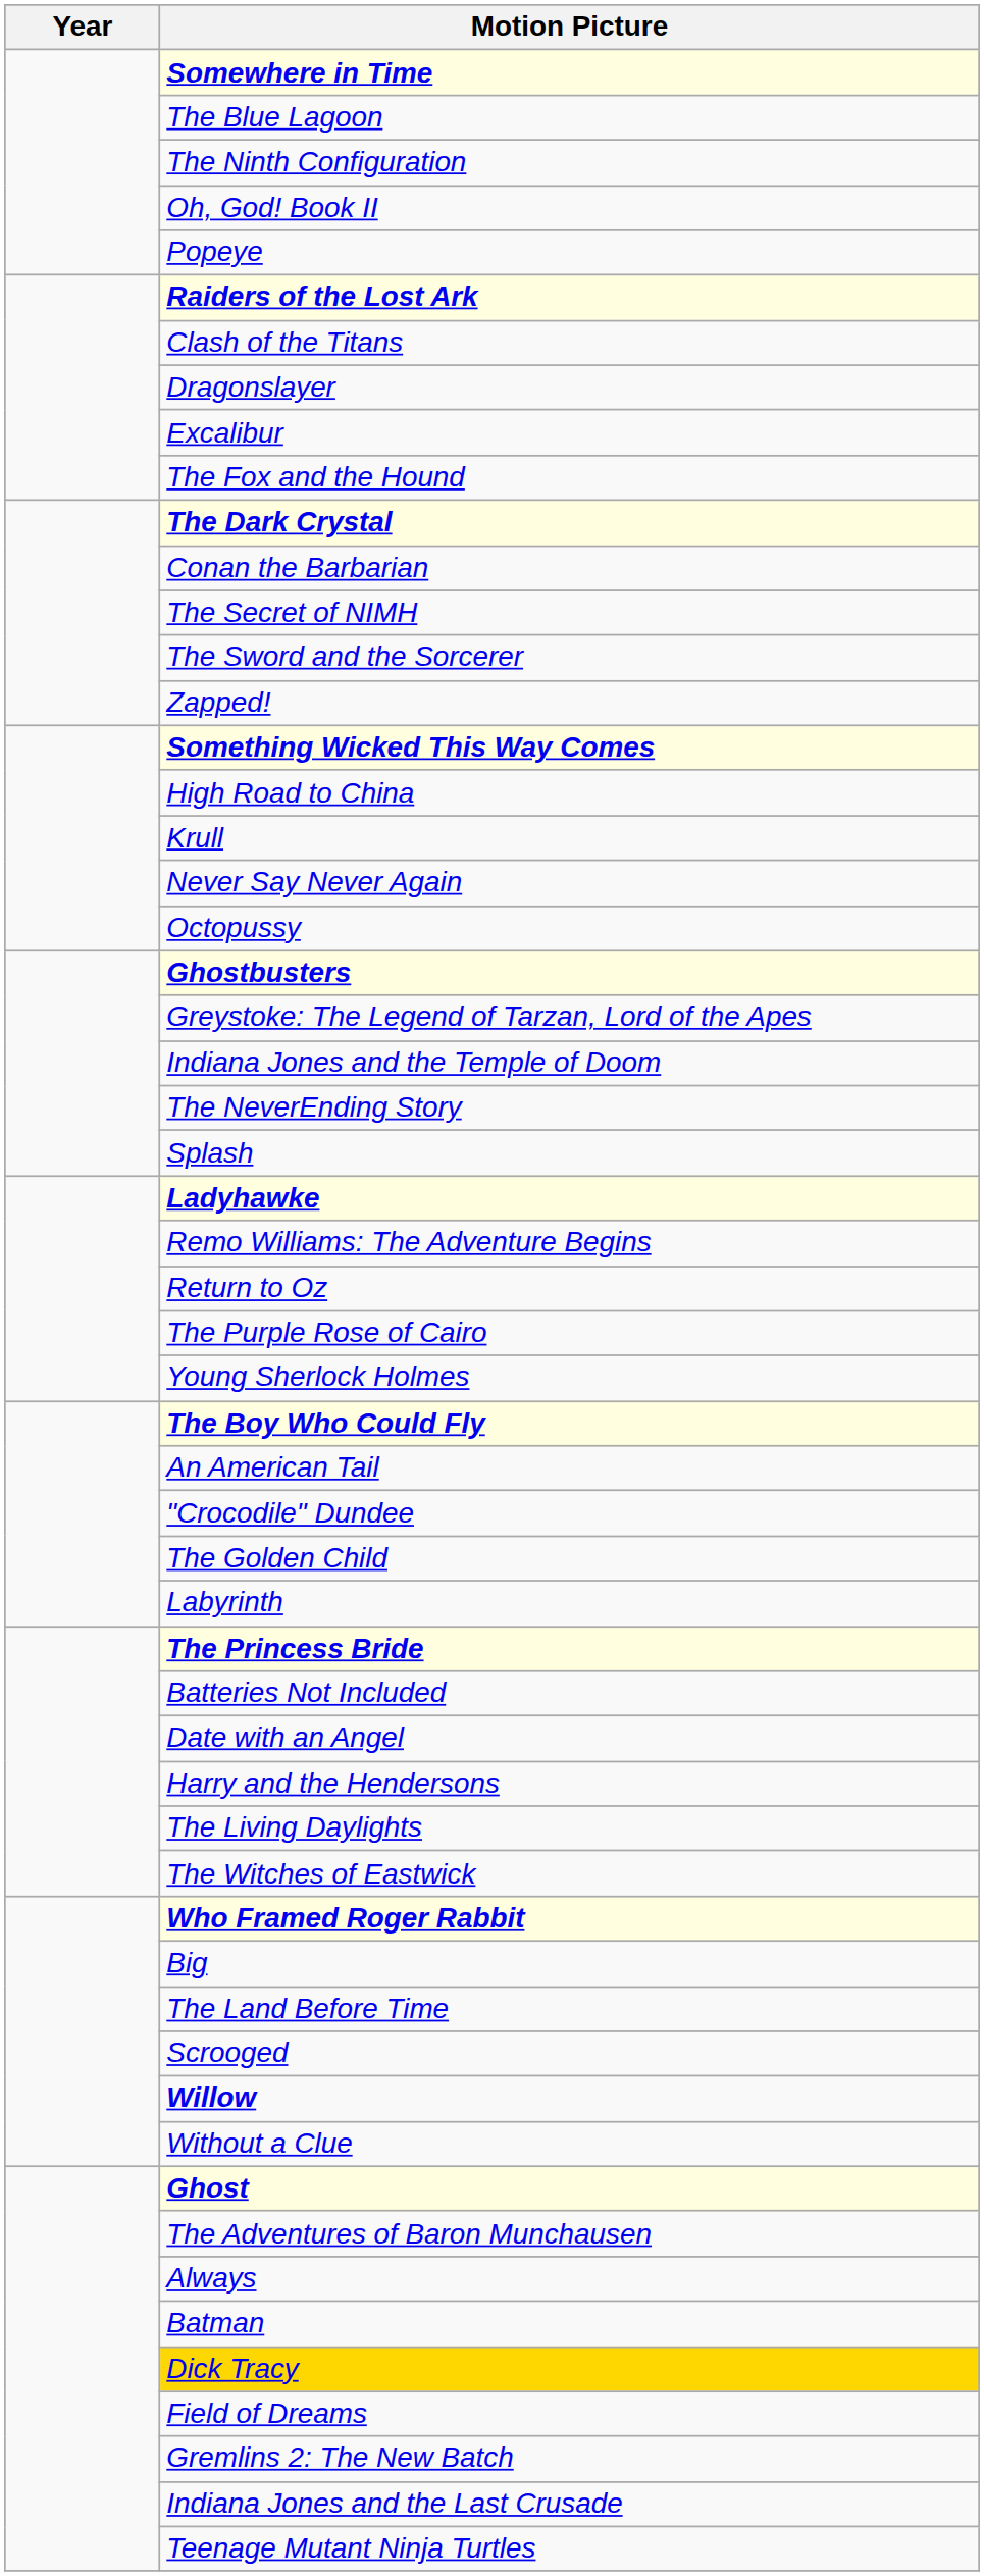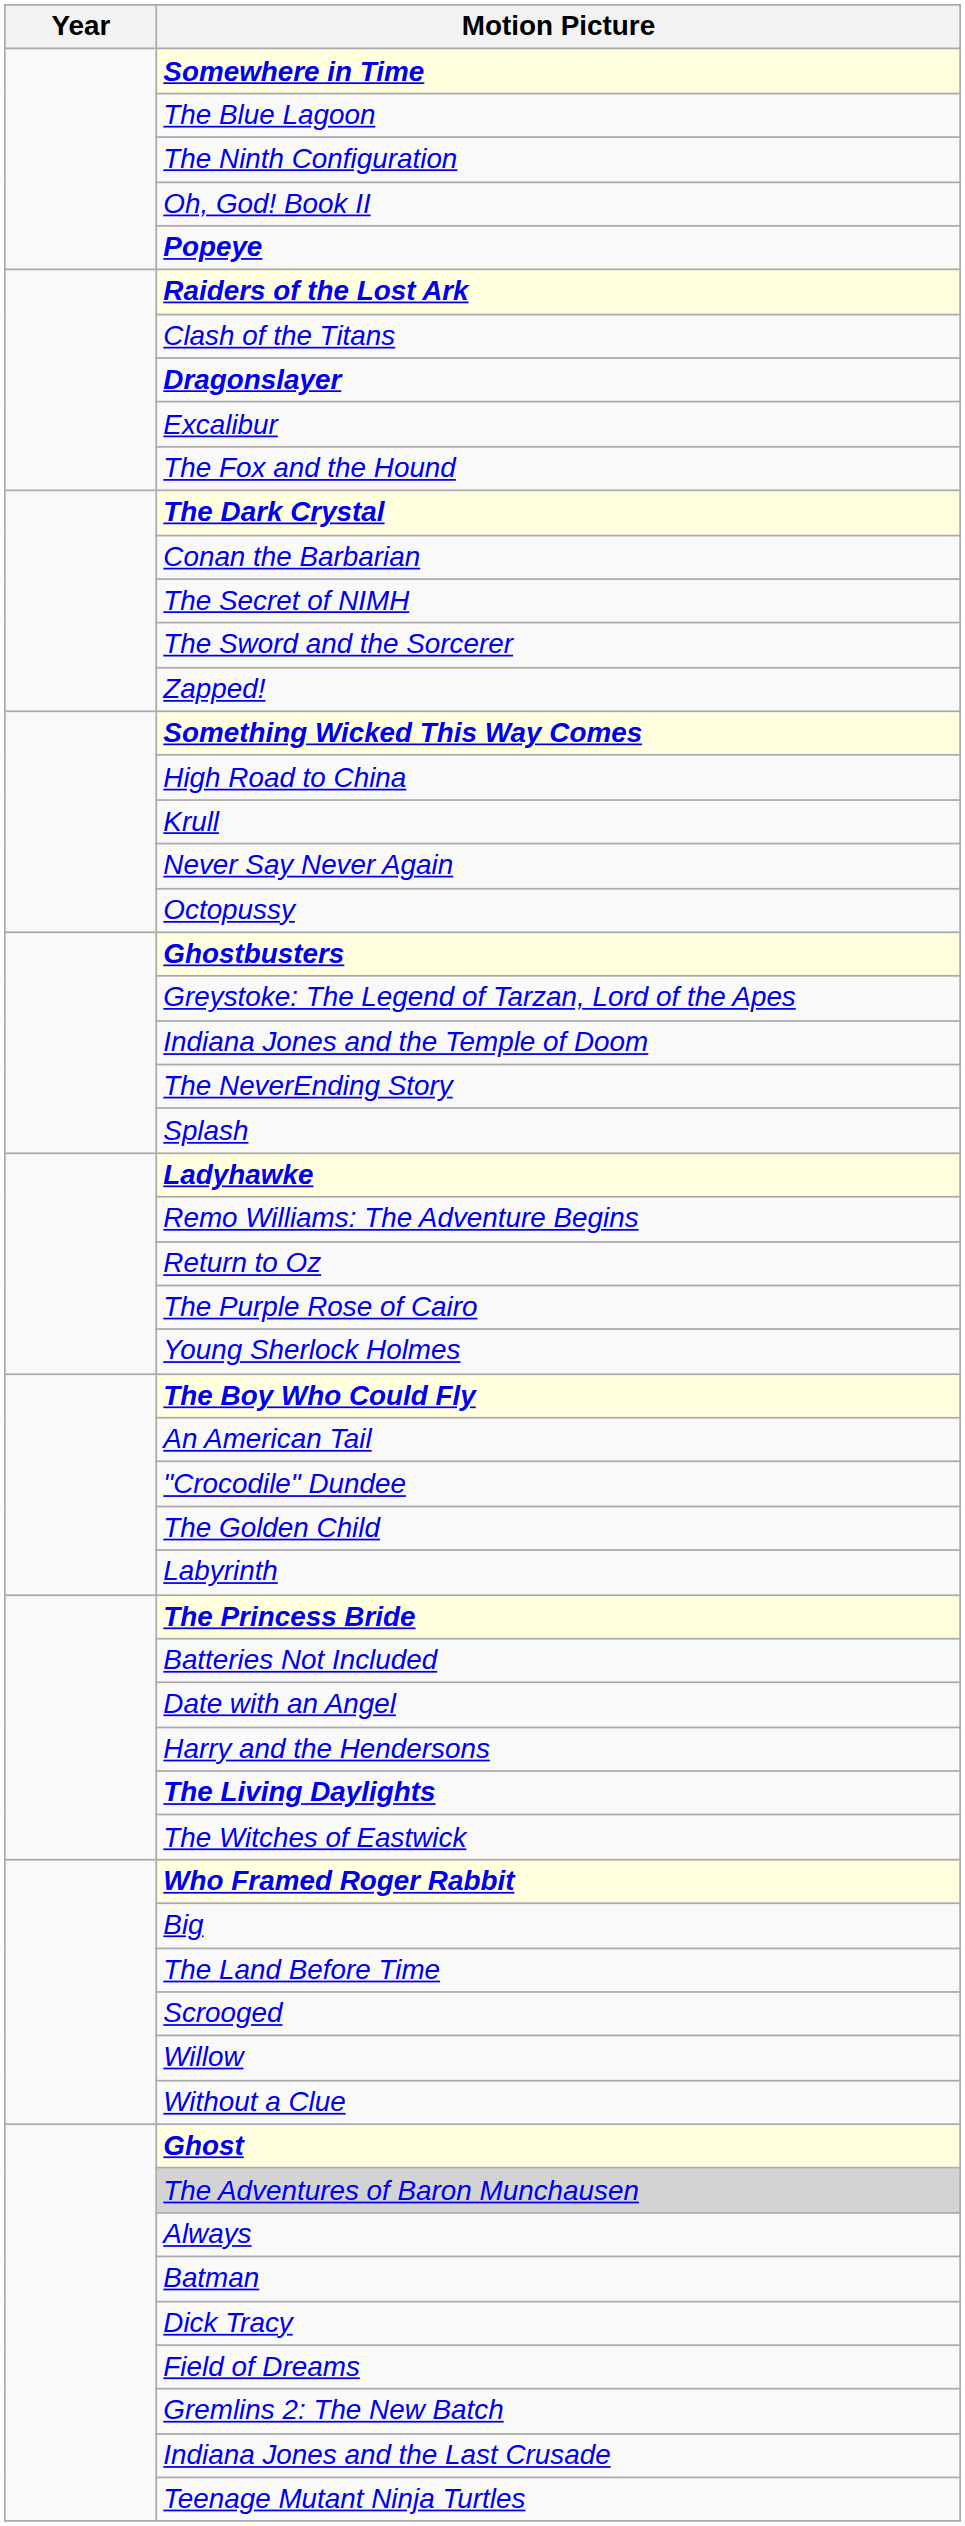Popeye | Motion Picture: normal -> bold
Dragonslayer | Motion Picture: normal -> bold
The Living Daylights | Motion Picture: normal -> bold
Willow | Motion Picture: bold -> normal
The Adventures of Baron Munchausen | Motion Picture: no background -> lightgrey background
Dick Tracy | Motion Picture: gold background -> no background
